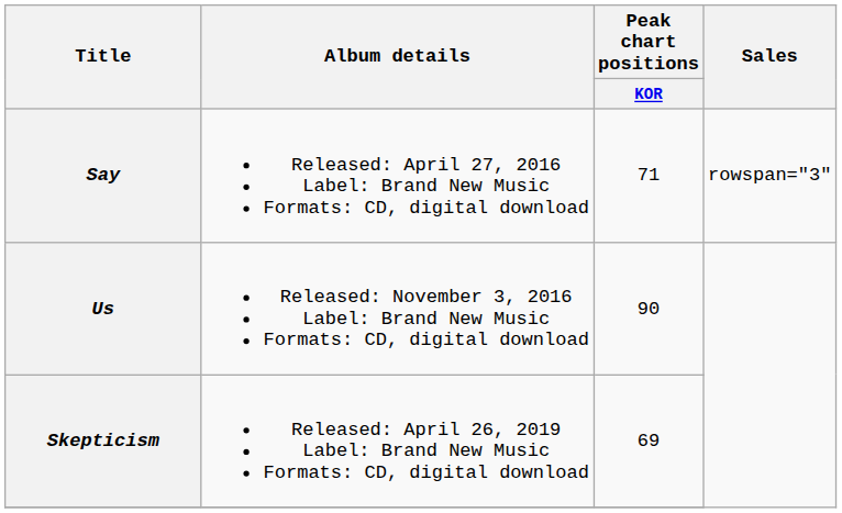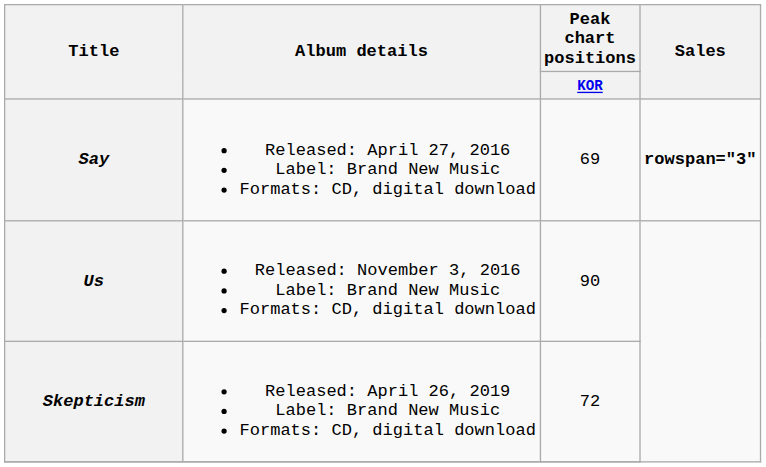Say | Peak chart positions / KOR: 71 -> 69
Say | Sales: normal -> bold
Skepticism | Peak chart positions / KOR: 69 -> 72
